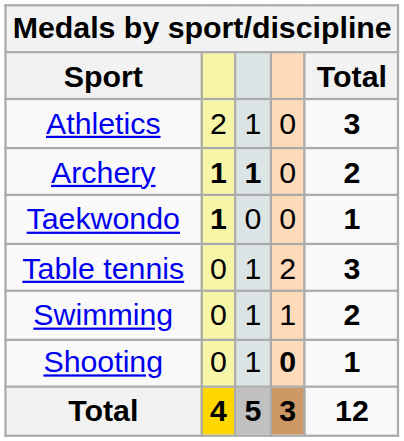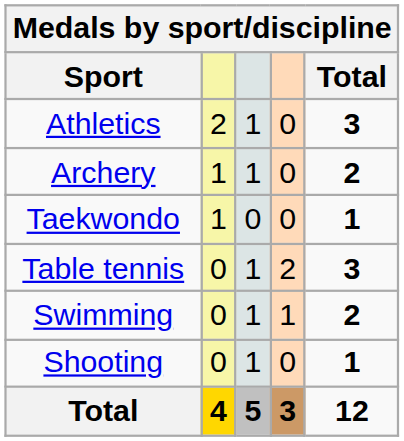Archery | column 2: bold -> normal
Archery | column 3: bold -> normal
Taekwondo | column 2: bold -> normal
Shooting | column 4: bold -> normal
